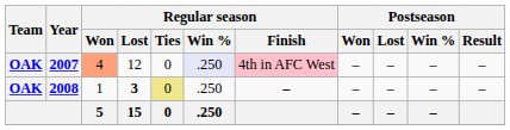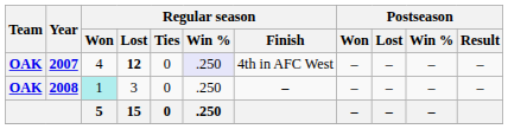2007 | Regular season / Won: lightsalmon background -> no background
2007 | Regular season / Lost: normal -> bold
2007 | Regular season / Finish: pink background -> no background
2008 | Regular season / Won: no background -> paleturquoise background
2008 | Regular season / Lost: bold -> normal
2008 | Regular season / Ties: khaki background -> no background
